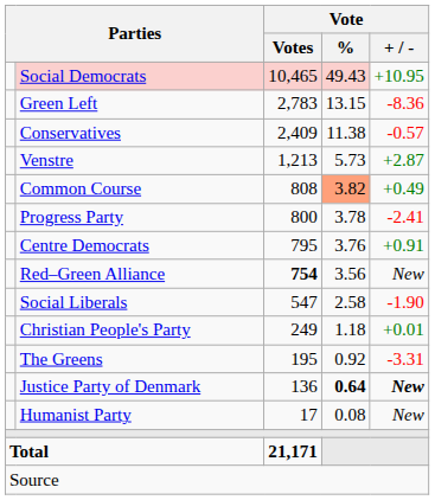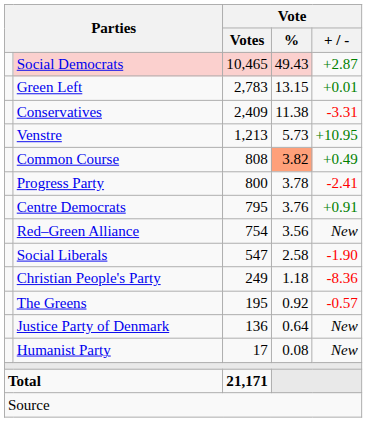Social Democrats | Vote / + / -: +10.95 -> +2.87
Green Left | Vote / + / -: -8.36 -> +0.01
Conservatives | Vote / + / -: -0.57 -> -3.31
Venstre | Vote / + / -: +2.87 -> +10.95
Red–Green Alliance | Vote / Votes: bold -> normal
Christian People's Party | Vote / + / -: +0.01 -> -8.36
The Greens | Vote / + / -: -3.31 -> -0.57
Justice Party of Denmark | Vote / %: bold -> normal
Justice Party of Denmark | Vote / + / -: bold -> normal
